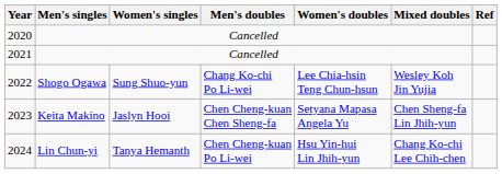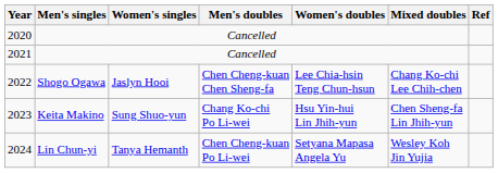2022 | Women's singles: Sung Shuo-yun -> Jaslyn Hooi
2022 | Men's doubles: Chang Ko-chi Po Li-wei -> Chen Cheng-kuan Chen Sheng-fa
2022 | Mixed doubles: Wesley Koh Jin Yujia -> Chang Ko-chi Lee Chih-chen
2023 | Women's singles: Jaslyn Hooi -> Sung Shuo-yun
2023 | Men's doubles: Chen Cheng-kuan Chen Sheng-fa -> Chang Ko-chi Po Li-wei
2023 | Women's doubles: Setyana Mapasa Angela Yu -> Hsu Yin-hui Lin Jhih-yun
2024 | Women's doubles: Hsu Yin-hui Lin Jhih-yun -> Setyana Mapasa Angela Yu
2024 | Mixed doubles: Chang Ko-chi Lee Chih-chen -> Wesley Koh Jin Yujia
